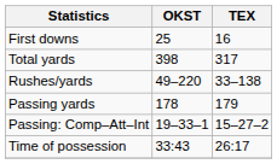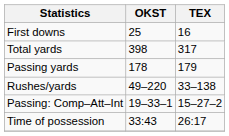rows swapped: Rushes/yards <-> Passing yards
